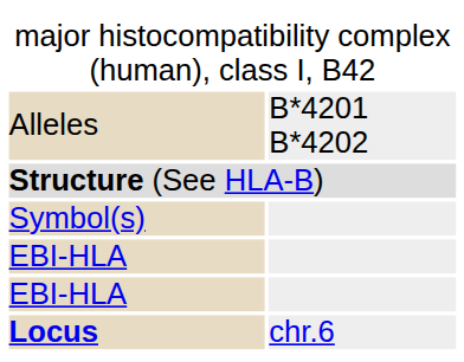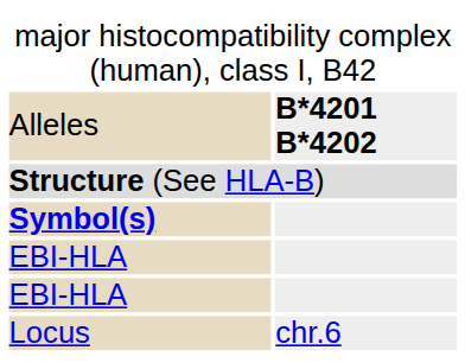Alleles | column 2: normal -> bold
Symbol(s) | column 1: normal -> bold
Locus | column 1: bold -> normal
